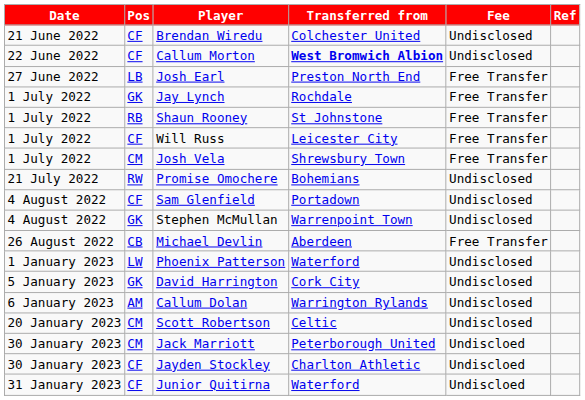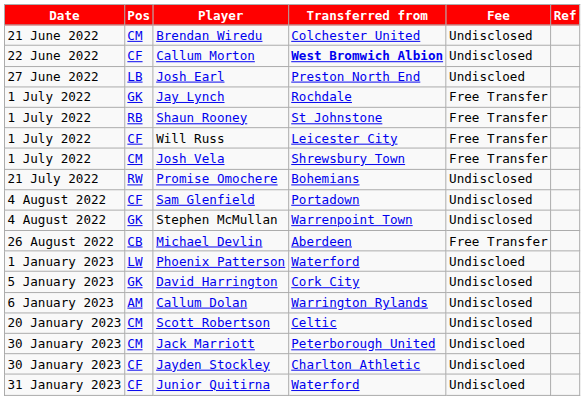Brendan Wiredu | Pos: CF -> CM
Josh Earl | Fee: Free Transfer -> Undiscloed
Phoenix Patterson | Fee: Undisclosed -> Undiscloed
